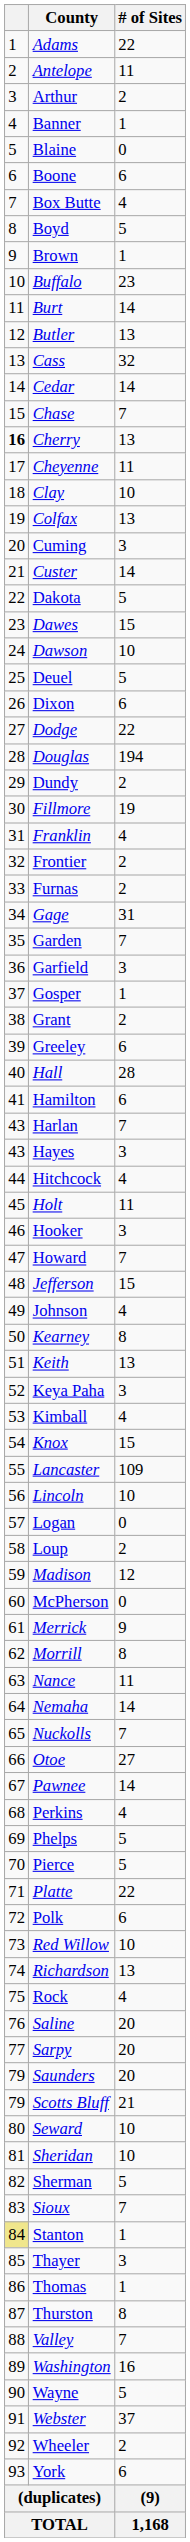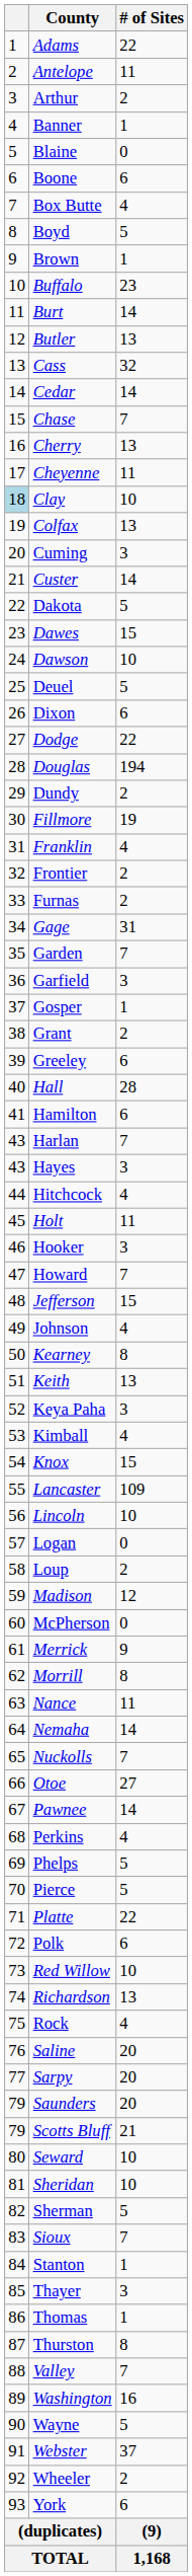Cherry | column 1: bold -> normal
Clay | column 1: no background -> lightblue background
Stanton | column 1: khaki background -> no background
